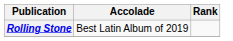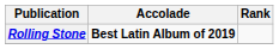Rolling Stone | Accolade: normal -> bold
